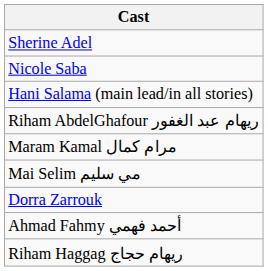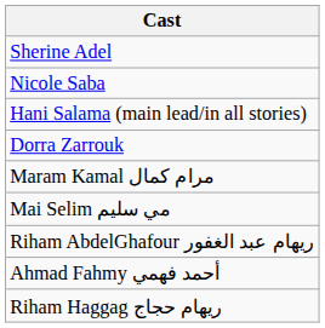row 5 | column 1: Riham AbdelGhafour ريهام عبد الغفور -> Dorra Zarrouk
row 8 | column 1: Dorra Zarrouk -> Riham AbdelGhafour ريهام عبد الغفور
